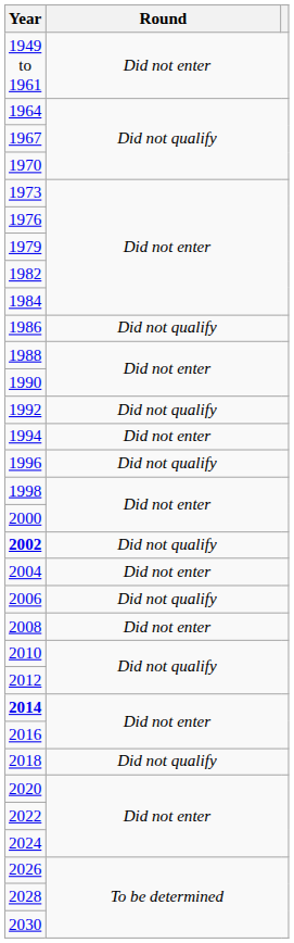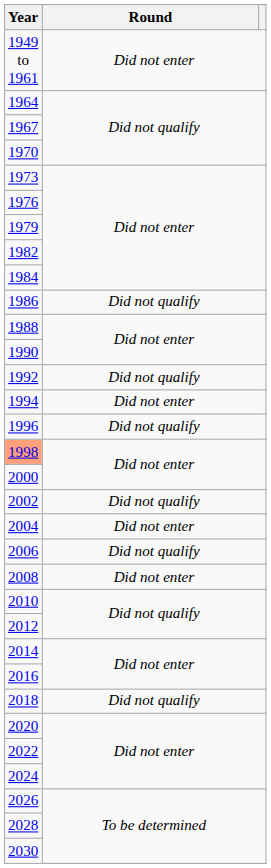1998 | Year: no background -> lightsalmon background
2002 | Year: bold -> normal
2014 | Year: bold -> normal
